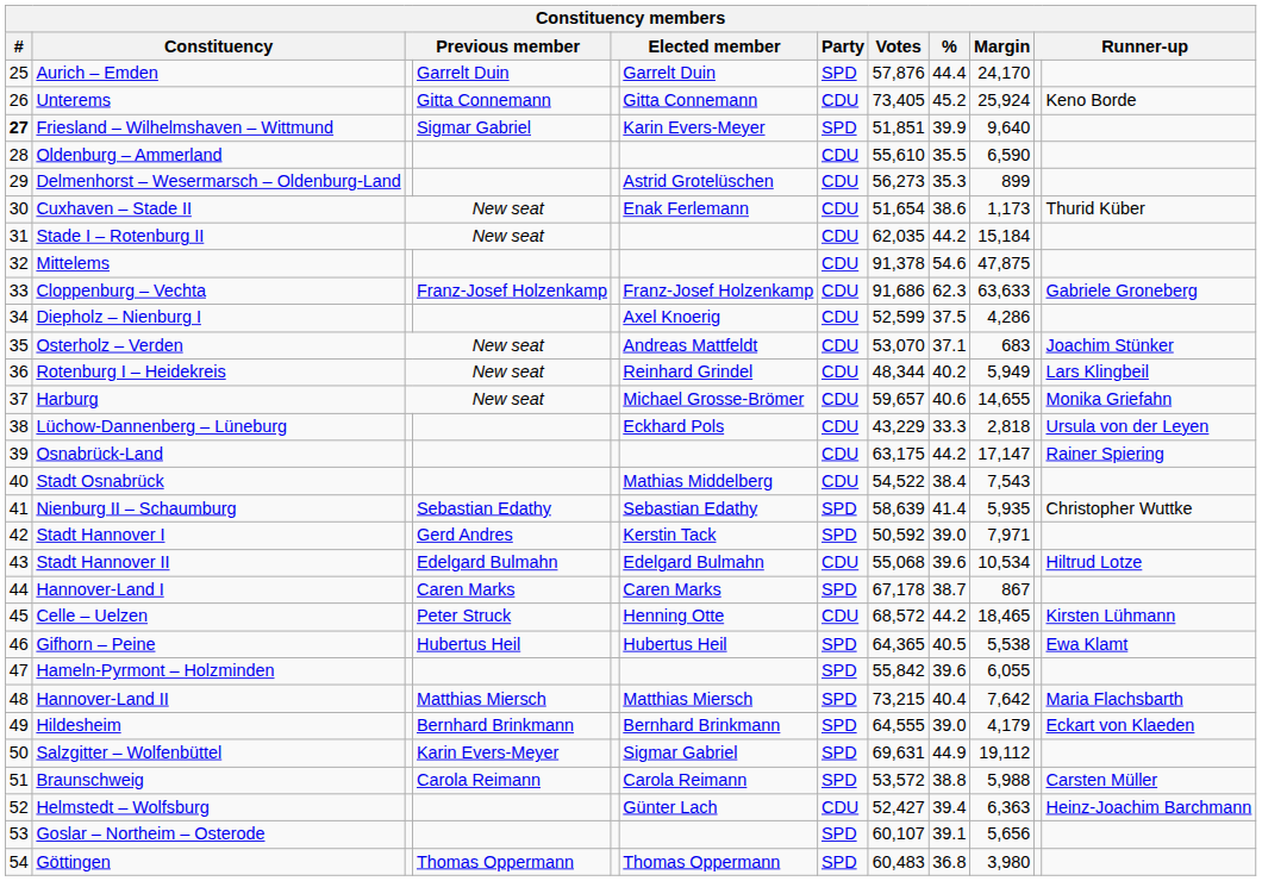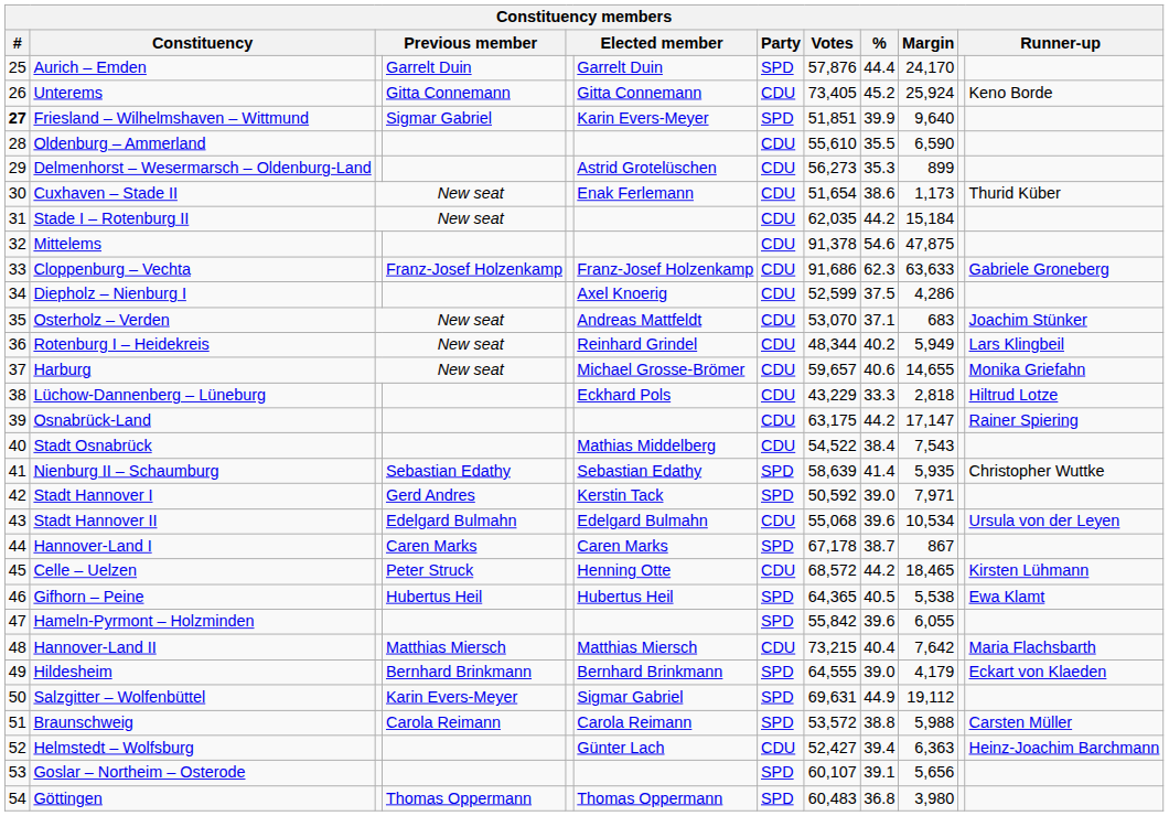Lüchow-Dannenberg – Lüneburg | column 12: Ursula von der Leyen -> Hiltrud Lotze
Stadt Hannover II | column 12: Hiltrud Lotze -> Ursula von der Leyen
Hannover-Land II | Party: SPD -> CDU
